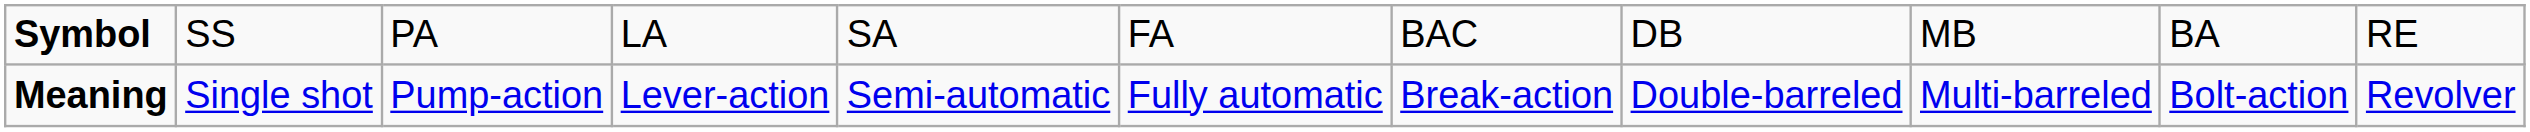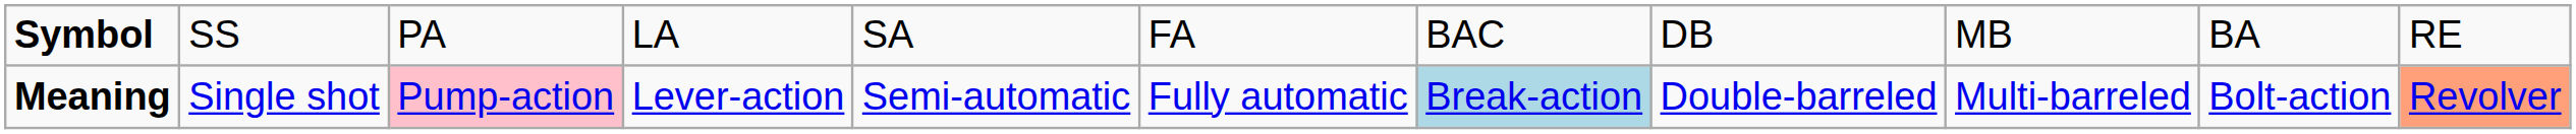Meaning | column 3: no background -> pink background
Meaning | column 7: no background -> lightblue background
Meaning | column 11: no background -> lightsalmon background
